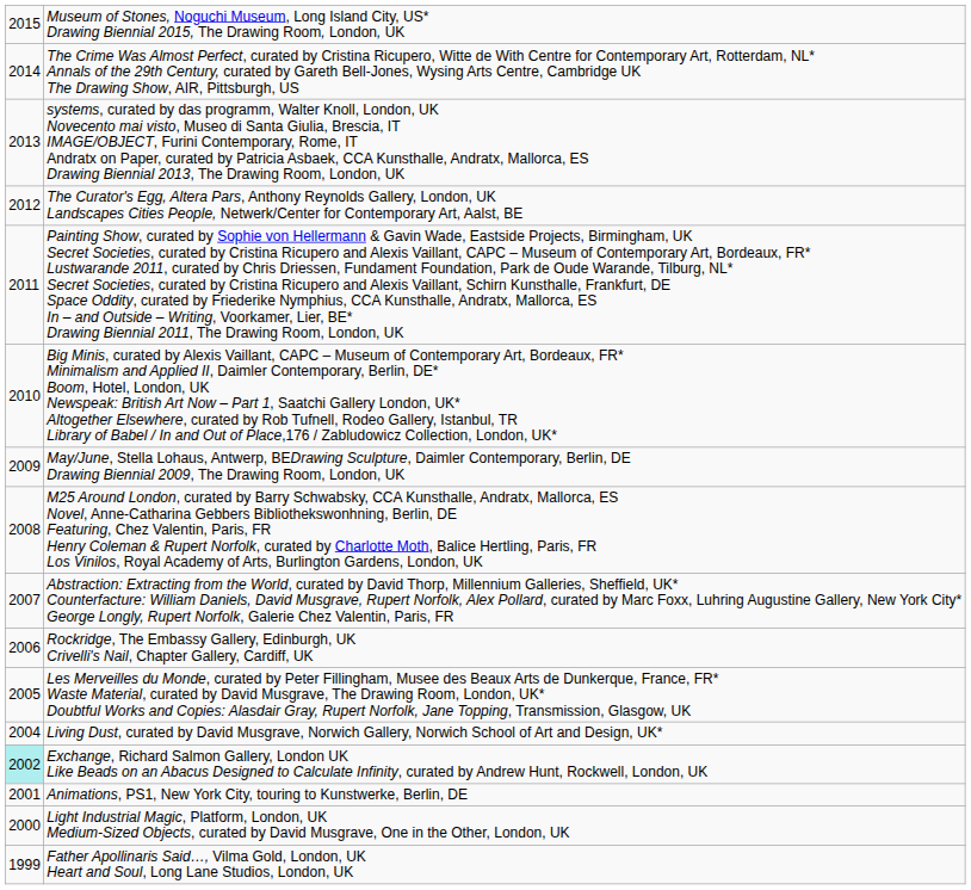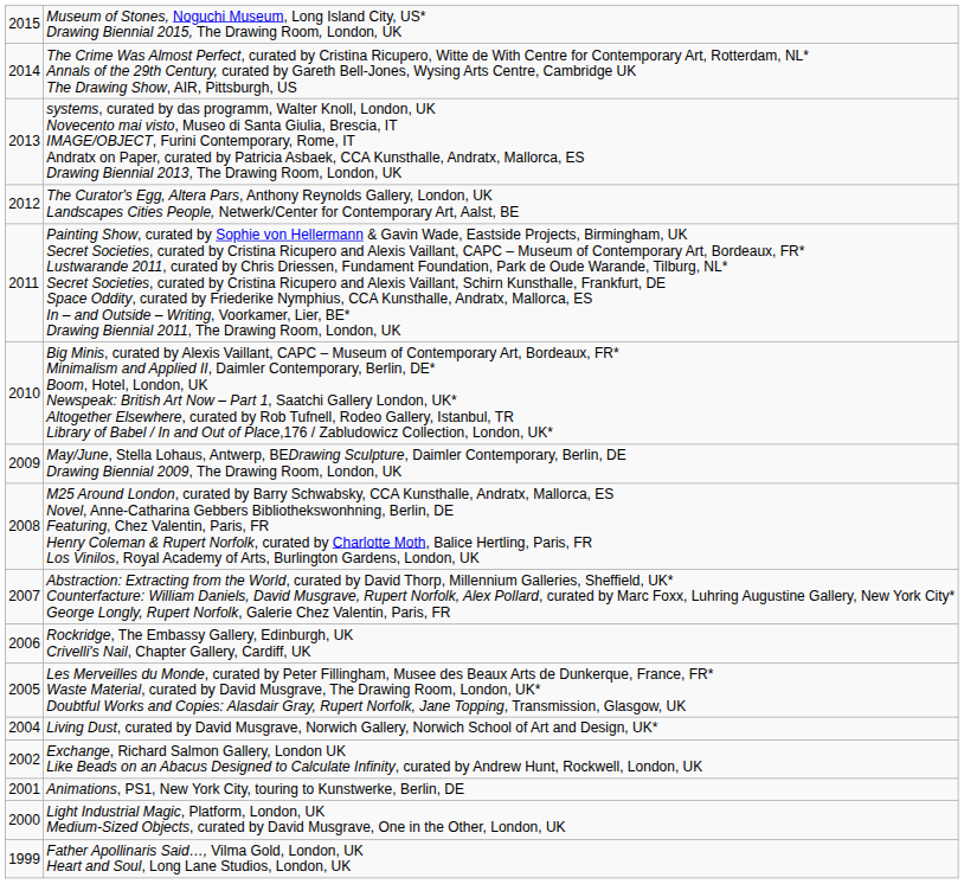row 13 | column 1: paleturquoise background -> no background
